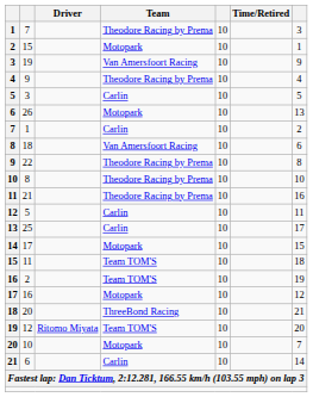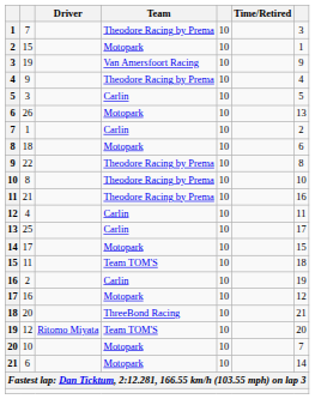row 9 | Team: Van Amersfoort Racing -> Motopark
row 13 | column 2: 5 -> 4
row 17 | Team: Team TOM'S -> Carlin
row 22 | Team: Carlin -> Motopark
